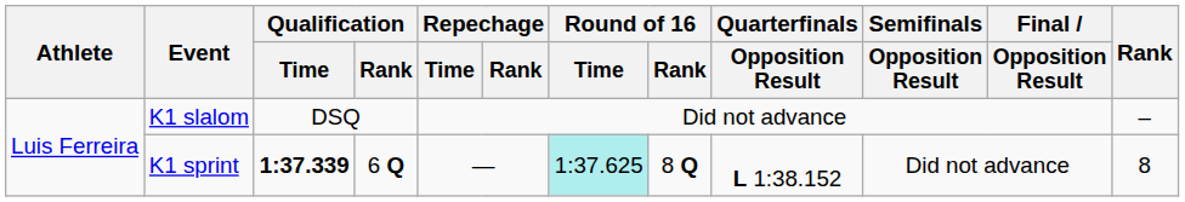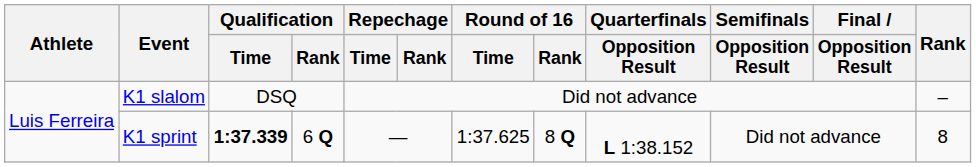K1 sprint | Round of 16 / Time: paleturquoise background -> no background
